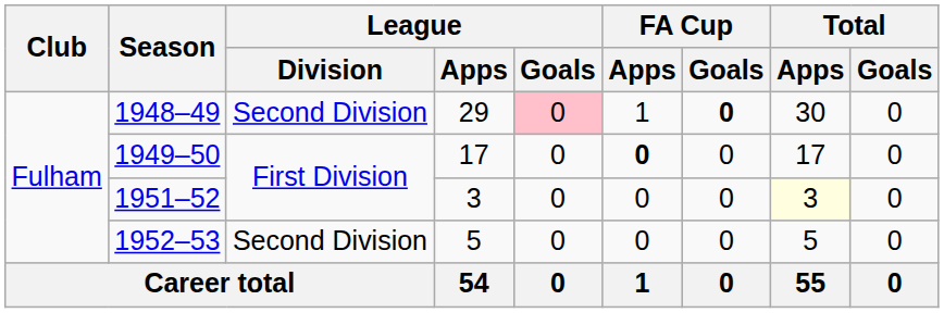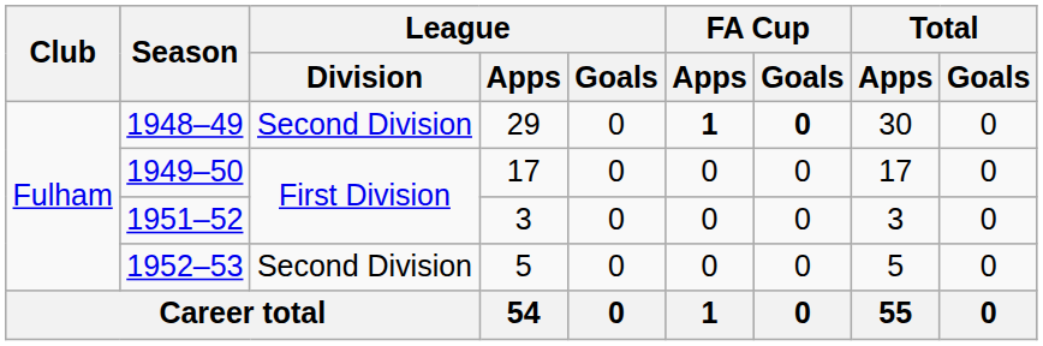1948–49 | League / Goals: pink background -> no background
1948–49 | FA Cup / Apps: normal -> bold
1949–50 | FA Cup / Apps: bold -> normal
1951–52 | Total / Apps: lightyellow background -> no background
